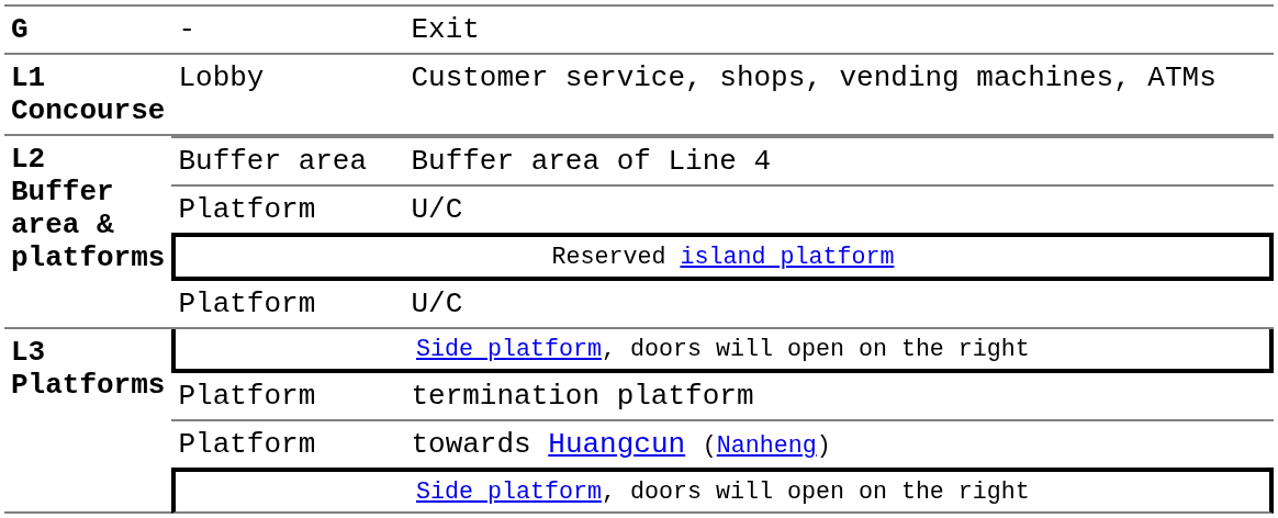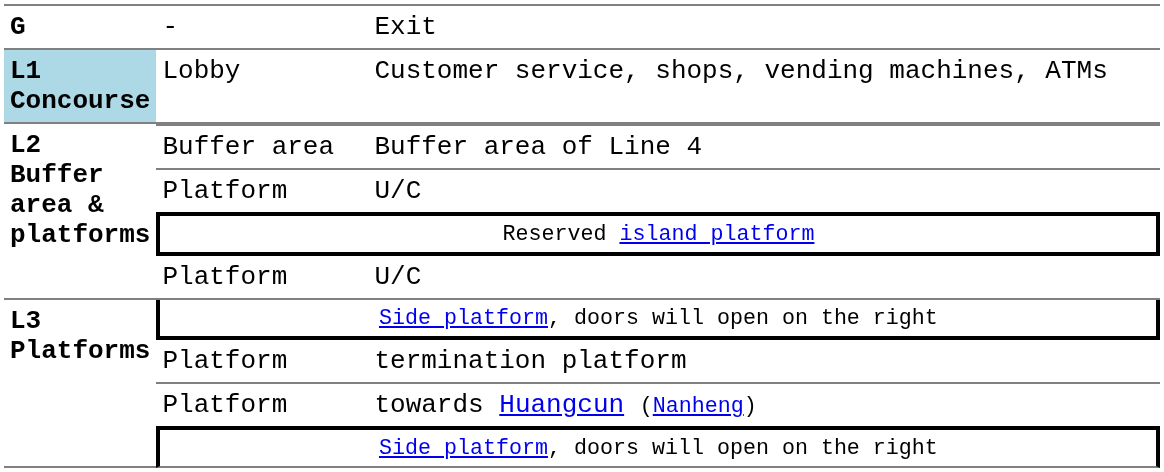Customer service, shops, vending machines, ATMs | column 1: no background -> lightblue background
